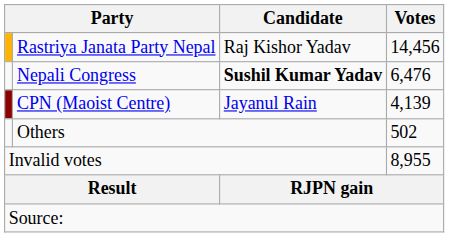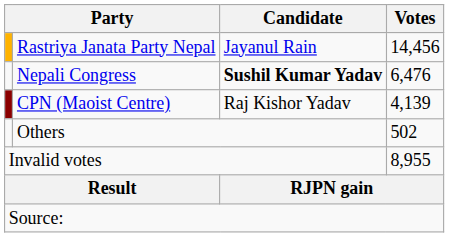Rastriya Janata Party Nepal | Candidate: Raj Kishor Yadav -> Jayanul Rain
CPN (Maoist Centre) | Candidate: Jayanul Rain -> Raj Kishor Yadav
